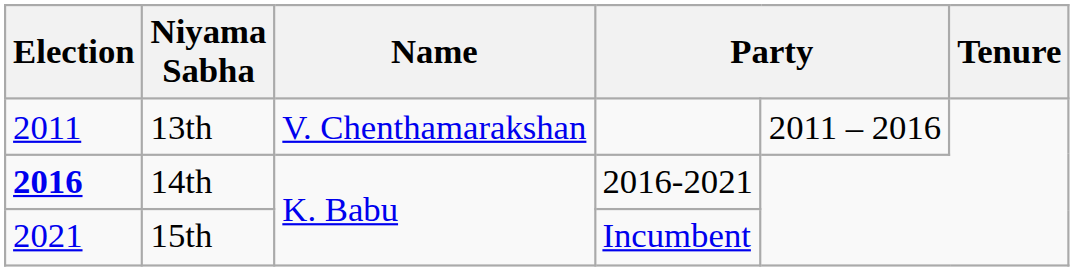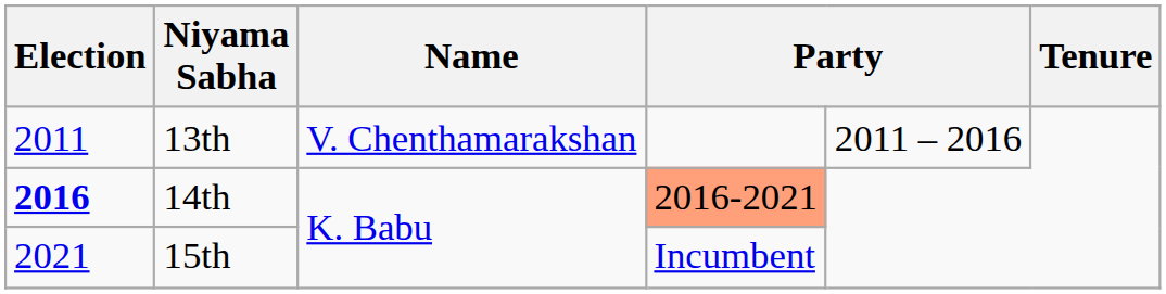14th | column 4: no background -> lightsalmon background
